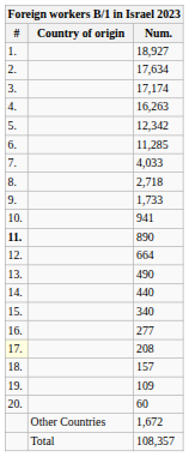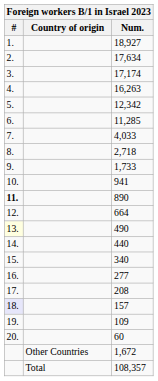490 | #: no background -> lightyellow background
208 | #: lightyellow background -> no background
157 | #: no background -> lavender background
